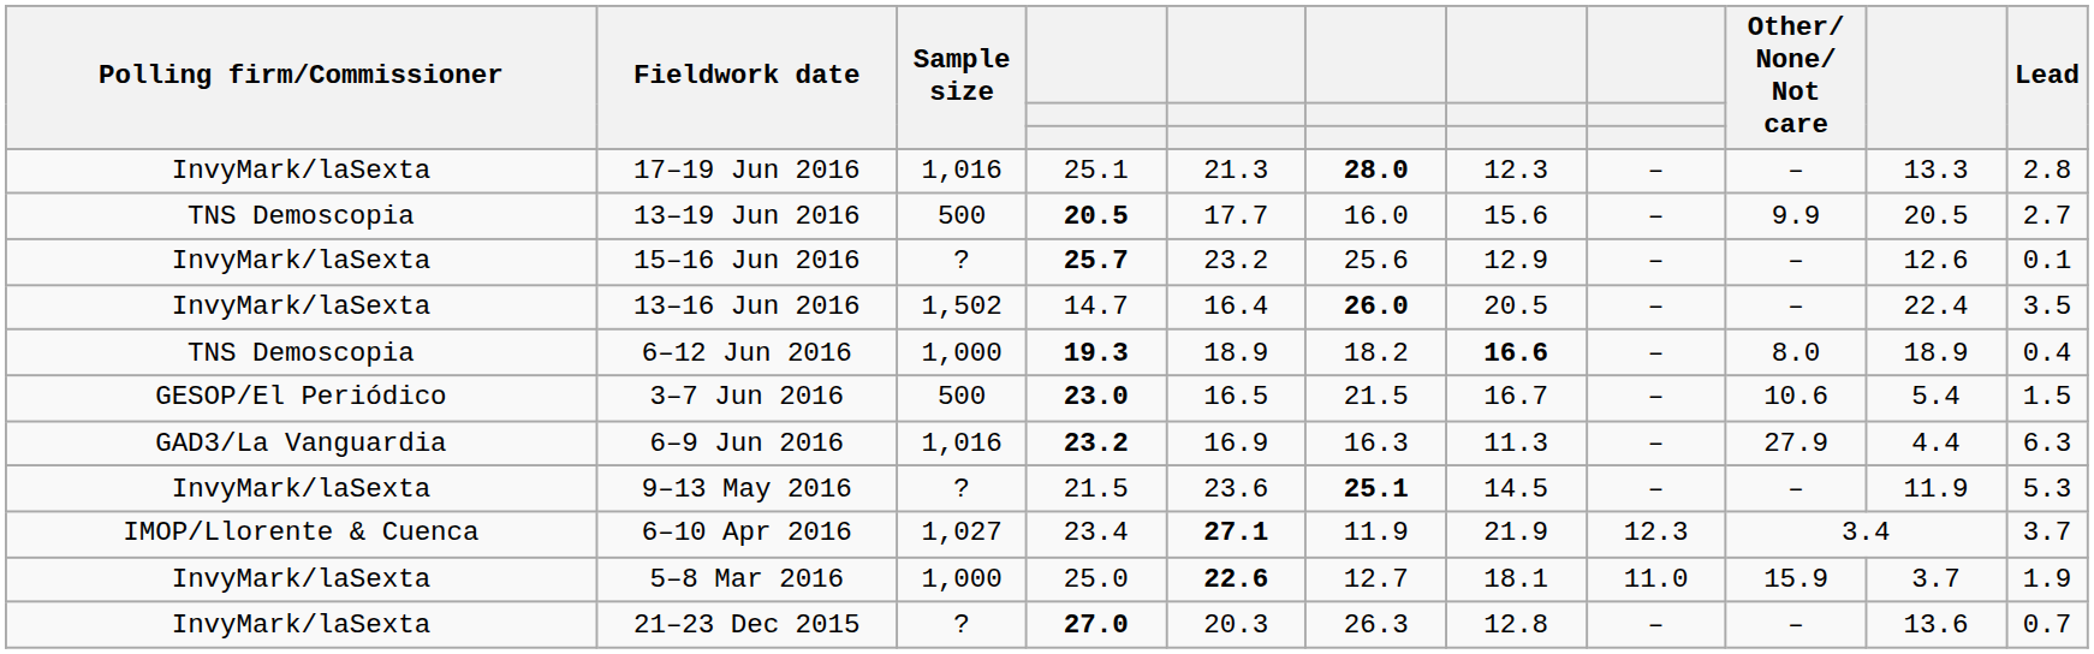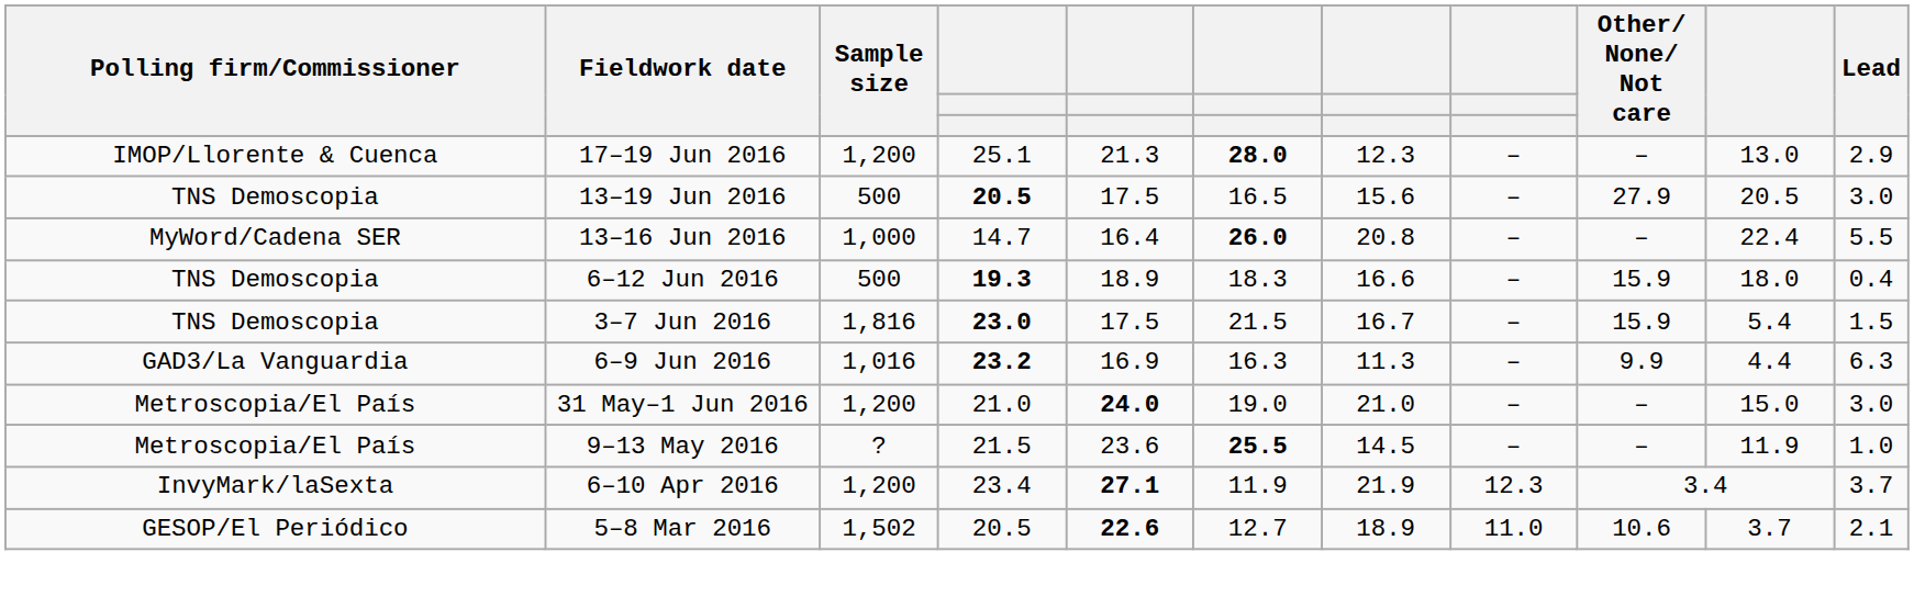17–19 Jun 2016 | Polling firm/Commissioner: InvyMark/laSexta -> IMOP/Llorente & Cuenca
17–19 Jun 2016 | Sample size: 1,016 -> 1,200
17–19 Jun 2016 | column 10: 13.3 -> 13.0
17–19 Jun 2016 | Lead: 2.8 -> 2.9
13–19 Jun 2016 | column 5: 17.7 -> 17.5
13–19 Jun 2016 | column 6: 16.0 -> 16.5
13–19 Jun 2016 | Other/ None/ Not care: 9.9 -> 27.9
13–19 Jun 2016 | Lead: 2.7 -> 3.0
- row: InvyMark/laSexta | 15–16 Jun 2016 | ? | 25.7 | 23.2 | 25.6 | 12.9 | – | – | 12.6 | 0.1
13–16 Jun 2016 | Polling firm/Commissioner: InvyMark/laSexta -> MyWord/Cadena SER
13–16 Jun 2016 | Sample size: 1,502 -> 1,000
13–16 Jun 2016 | column 7: 20.5 -> 20.8
13–16 Jun 2016 | Lead: 3.5 -> 5.5
6–12 Jun 2016 | Sample size: 1,000 -> 500
6–12 Jun 2016 | column 6: 18.2 -> 18.3
6–12 Jun 2016 | column 7: bold -> normal
6–12 Jun 2016 | Other/ None/ Not care: 8.0 -> 15.9
6–12 Jun 2016 | column 10: 18.9 -> 18.0
3–7 Jun 2016 | Polling firm/Commissioner: GESOP/El Periódico -> TNS Demoscopia
3–7 Jun 2016 | Sample size: 500 -> 1,816
3–7 Jun 2016 | column 5: 16.5 -> 17.5
3–7 Jun 2016 | Other/ None/ Not care: 10.6 -> 15.9
6–9 Jun 2016 | Other/ None/ Not care: 27.9 -> 9.9
+ row: Metroscopia/El País | 31 May–1 Jun 2016 | 1,200 | 21.0 | 24.0 | 19.0 | 21.0 | – | – | 15.0 | 3.0
9–13 May 2016 | Polling firm/Commissioner: InvyMark/laSexta -> Metroscopia/El País
9–13 May 2016 | column 6: 25.1 -> 25.5
9–13 May 2016 | Lead: 5.3 -> 1.0
6–10 Apr 2016 | Polling firm/Commissioner: IMOP/Llorente & Cuenca -> InvyMark/laSexta
6–10 Apr 2016 | Sample size: 1,027 -> 1,200
5–8 Mar 2016 | Polling firm/Commissioner: InvyMark/laSexta -> GESOP/El Periódico
5–8 Mar 2016 | Sample size: 1,000 -> 1,502
5–8 Mar 2016 | column 4: 25.0 -> 20.5
5–8 Mar 2016 | column 7: 18.1 -> 18.9
5–8 Mar 2016 | Other/ None/ Not care: 15.9 -> 10.6
5–8 Mar 2016 | Lead: 1.9 -> 2.1
- row: InvyMark/laSexta | 21–23 Dec 2015 | ? | 27.0 | 20.3 | 26.3 | 12.8 | – | – | 13.6 | 0.7
